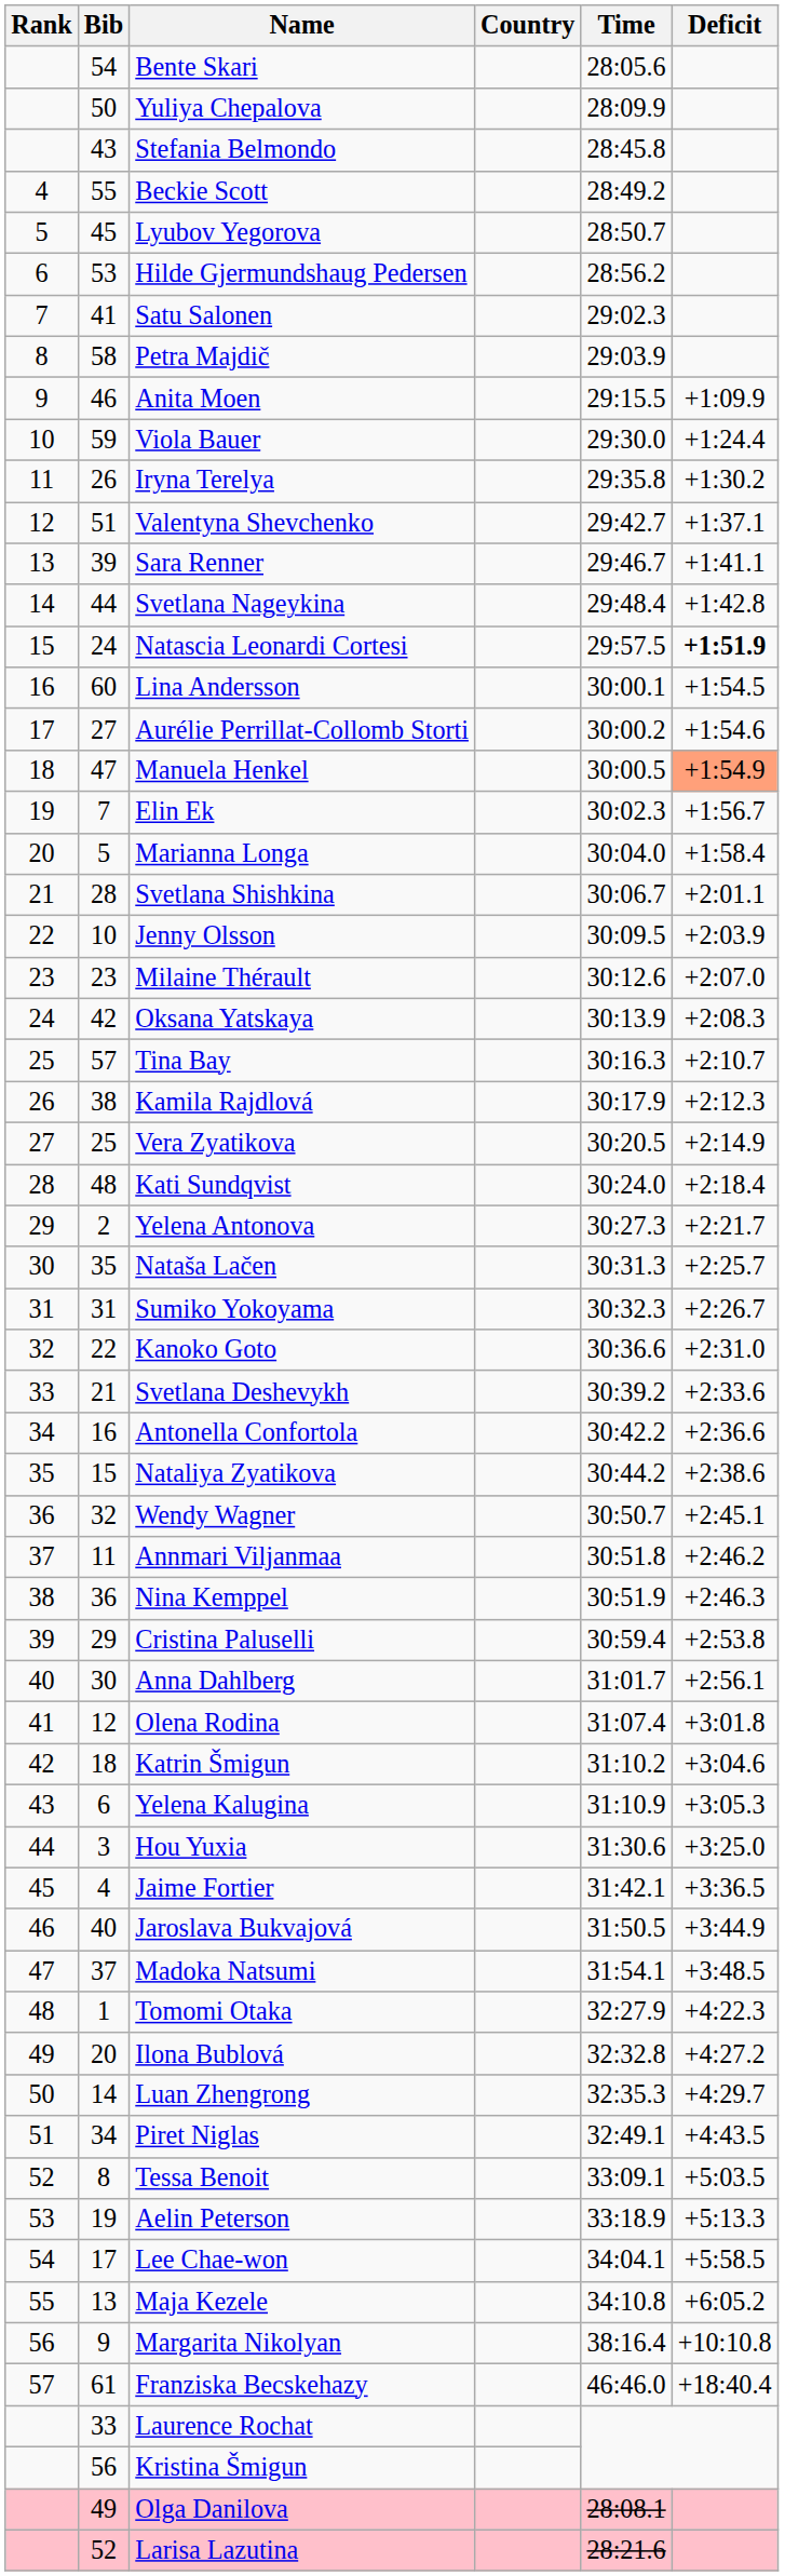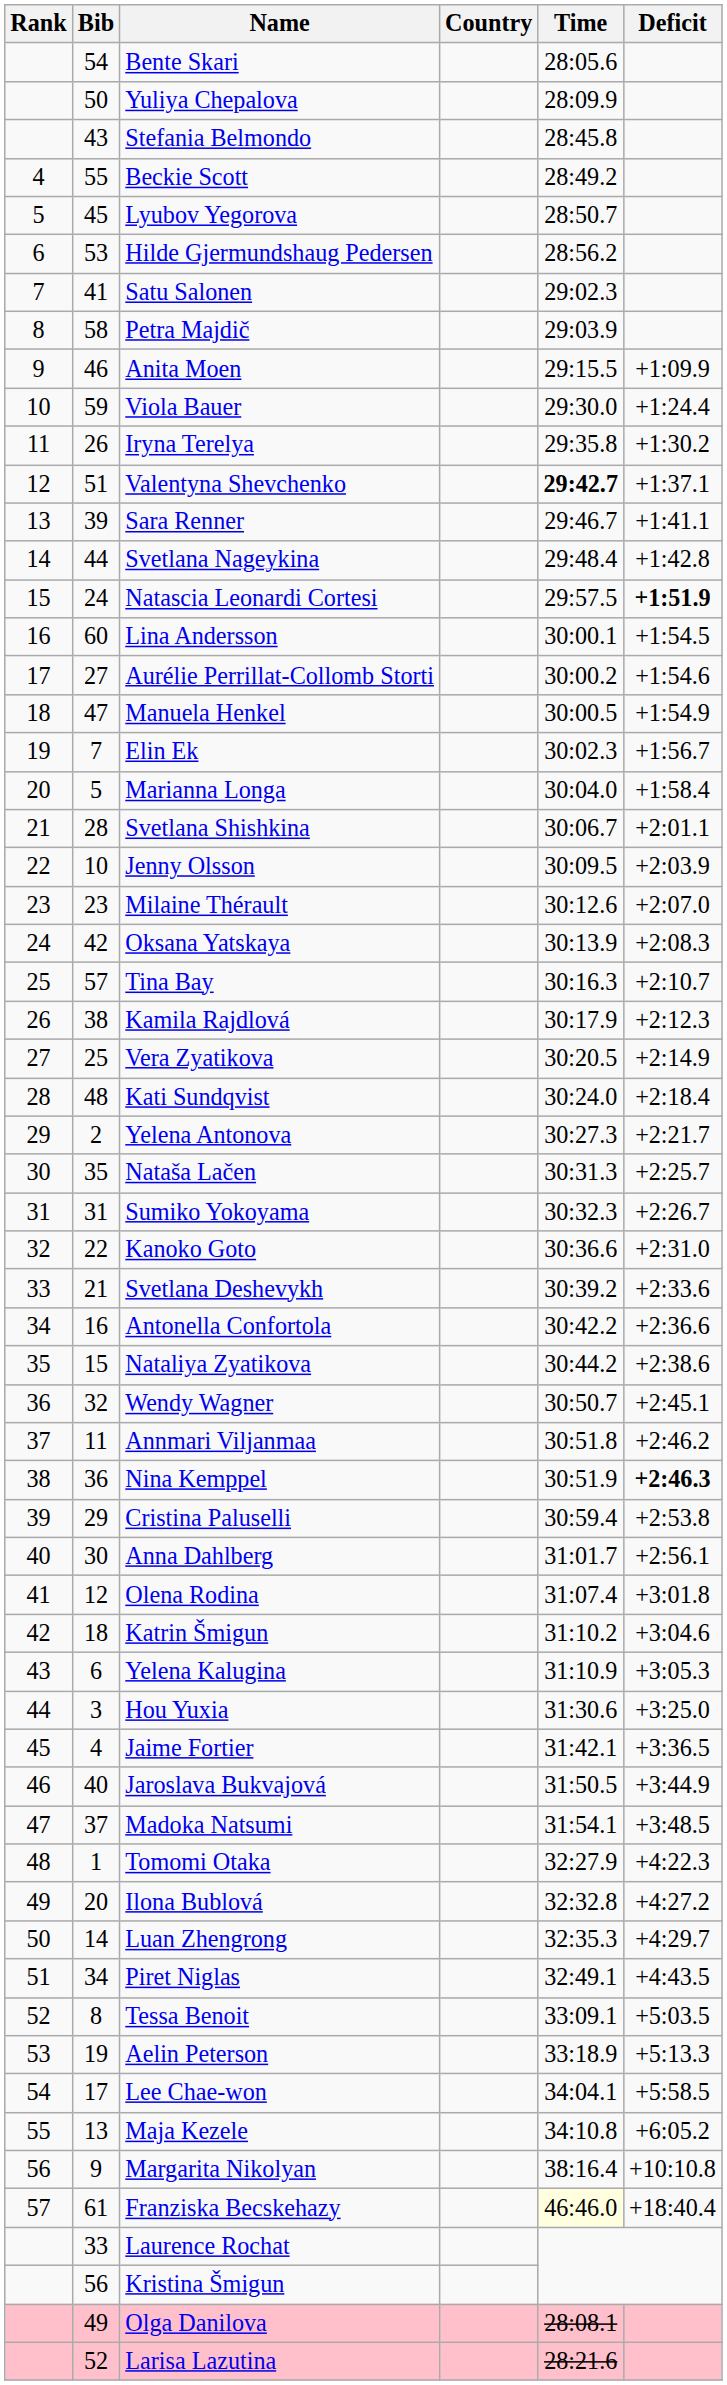Valentyna Shevchenko | Time: normal -> bold
Manuela Henkel | Deficit: lightsalmon background -> no background
Nina Kemppel | Deficit: normal -> bold
Franziska Becskehazy | Time: no background -> lightyellow background
